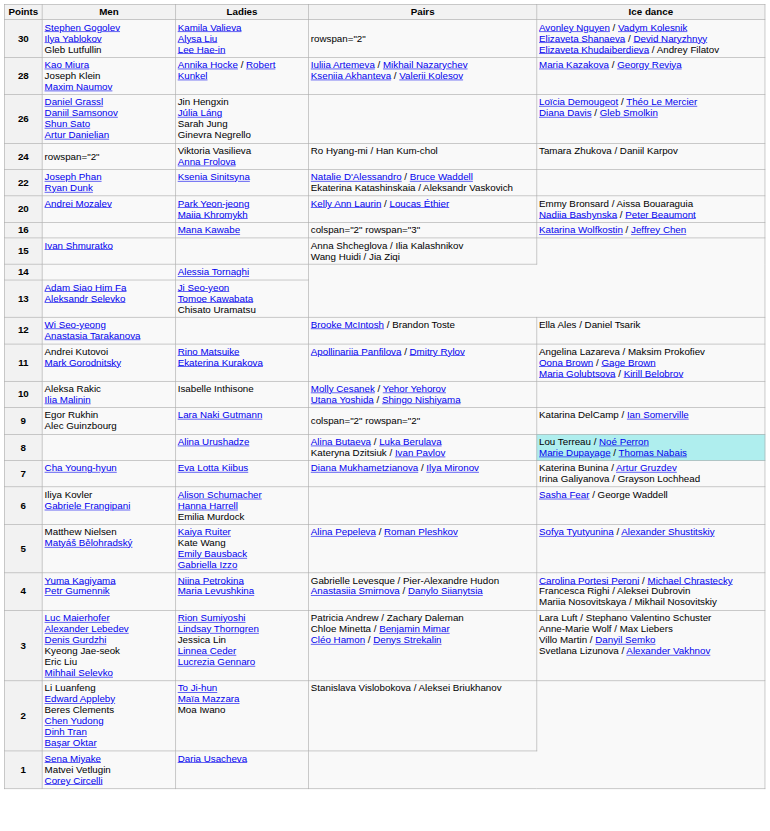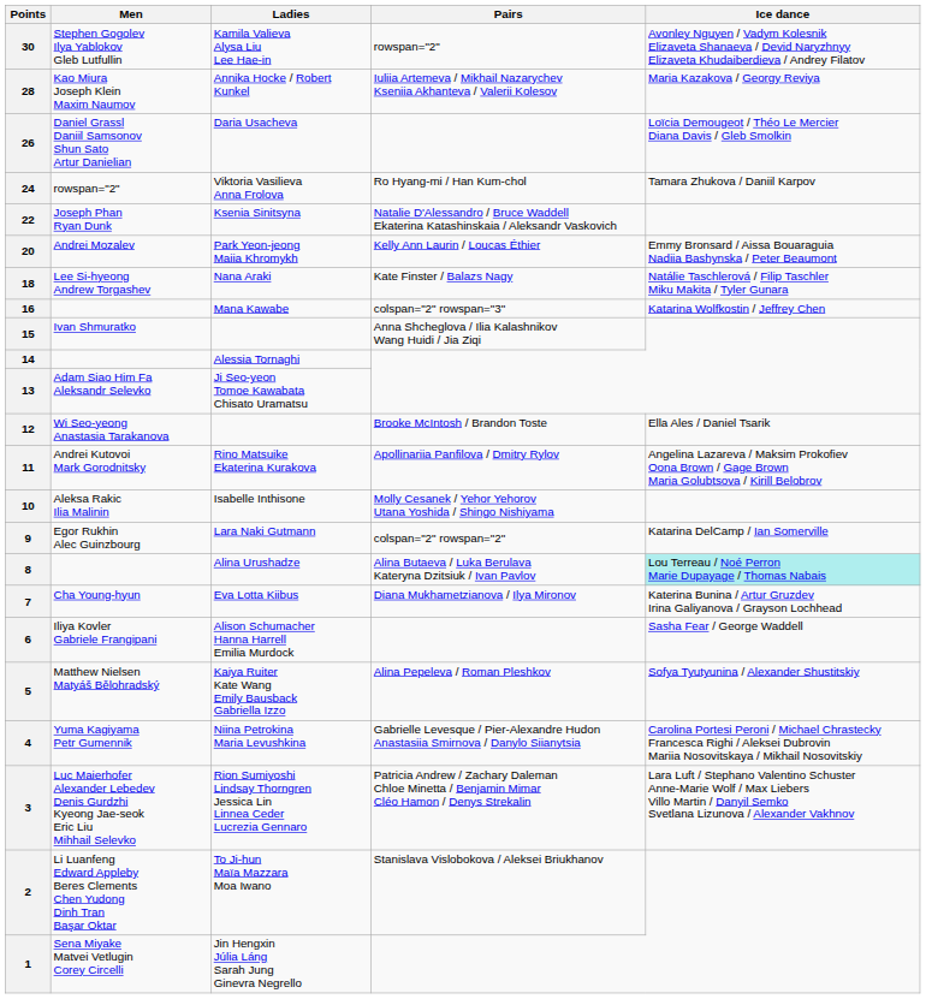26 | Ladies: Jin Hengxin Júlia Láng Sarah Jung Ginevra Negrello -> Daria Usacheva
+ row: 18 | Lee Si-hyeong Andrew Torgashev | Nana Araki | Kate Finster / Balazs Nagy | Natálie Taschlerová / Filip Taschler Miku Makita / Tyler Gunara
1 | Ladies: Daria Usacheva -> Jin Hengxin Júlia Láng Sarah Jung Ginevra Negrello
